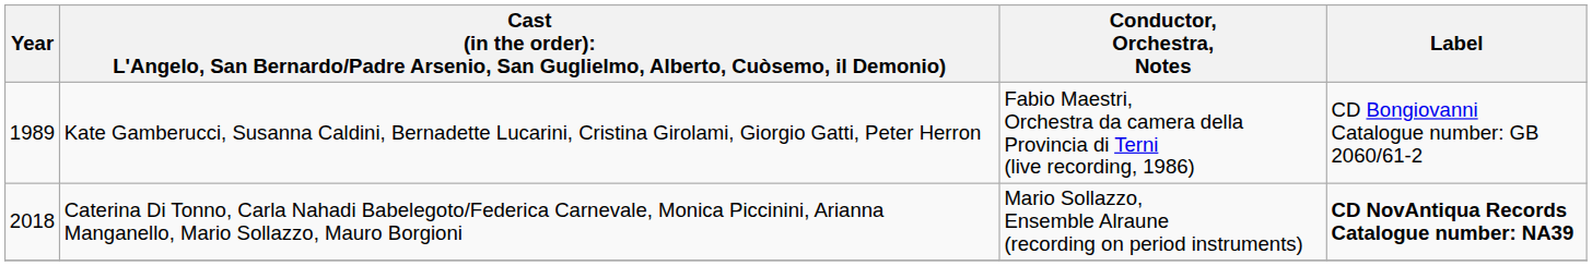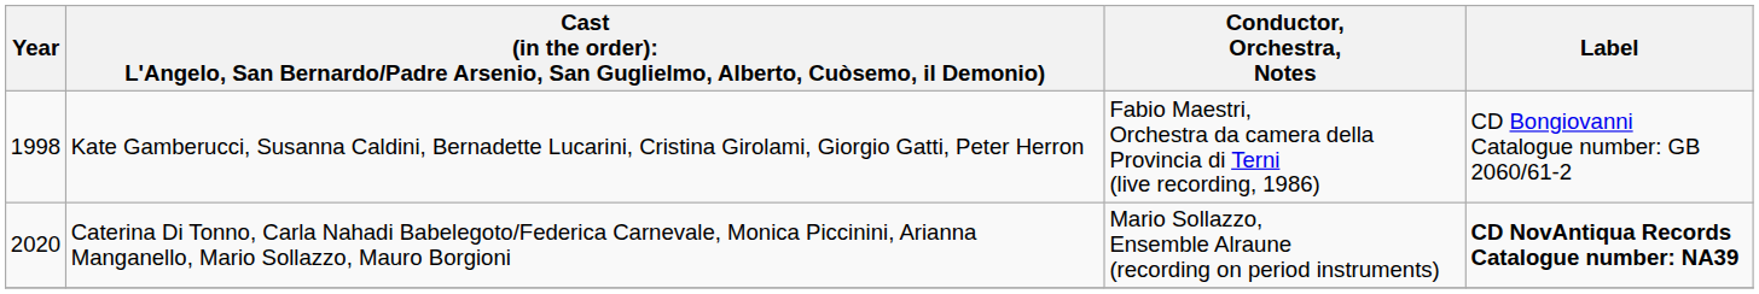row 2 | Year: 1989 -> 1998
row 3 | Year: 2018 -> 2020
